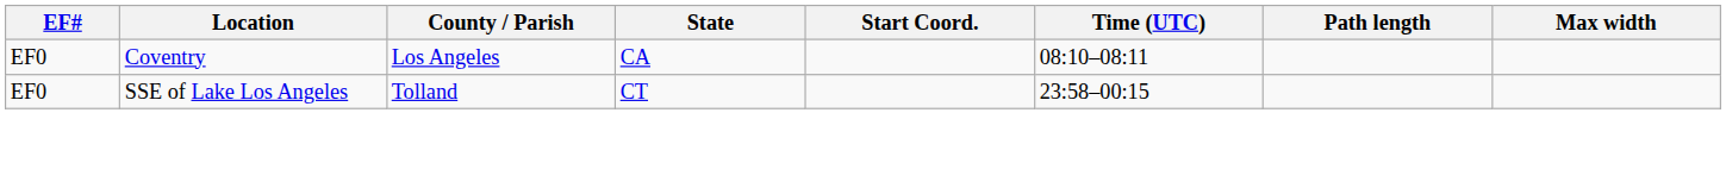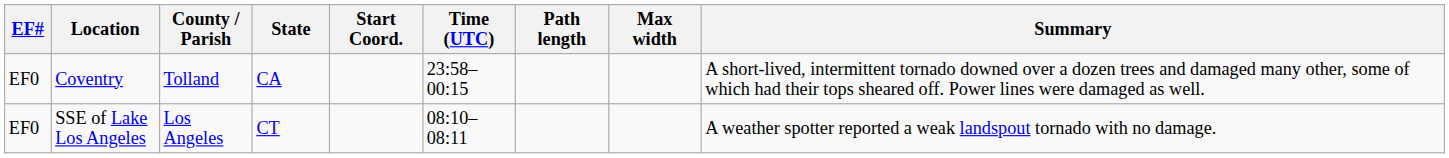+ column: Summary | A short-lived, intermittent tornado downed over a dozen trees and damaged many other, some of which had their tops sheared off. Power lines were damaged as well. | A weather spotter reported a weak landspout tornado with no damage.
Coventry | County / Parish: Los Angeles -> Tolland
Coventry | Time (UTC): 08:10–08:11 -> 23:58–00:15
SSE of Lake Los Angeles | County / Parish: Tolland -> Los Angeles
SSE of Lake Los Angeles | Time (UTC): 23:58–00:15 -> 08:10–08:11
